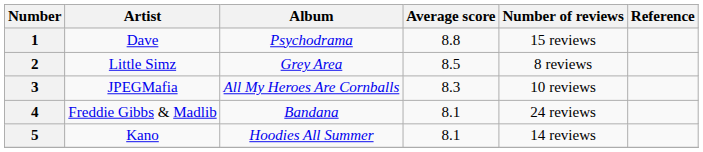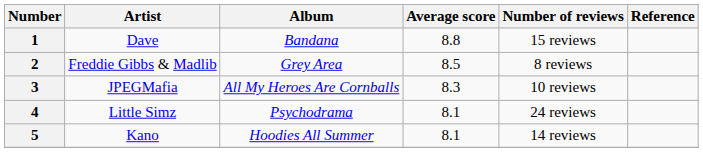1 | Album: Psychodrama -> Bandana
2 | Artist: Little Simz -> Freddie Gibbs & Madlib
4 | Artist: Freddie Gibbs & Madlib -> Little Simz
4 | Album: Bandana -> Psychodrama
